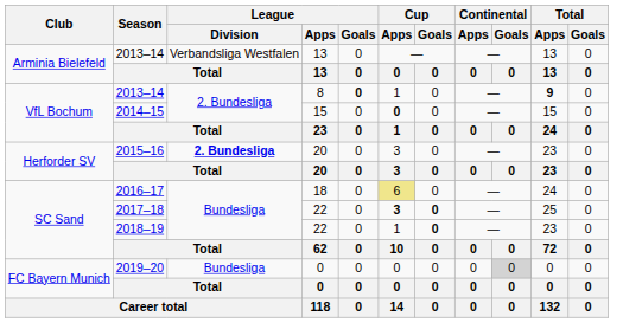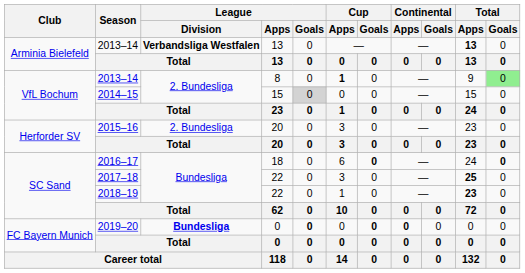2013–14 / 13 | League / Division: normal -> bold
2013–14 / 13 | Total / Apps: normal -> bold
2013–14 / 8 | League / Goals: bold -> normal
2013–14 / 8 | Cup / Apps: normal -> bold
2013–14 / 8 | Total / Apps: bold -> normal
2013–14 / 8 | Total / Goals: no background -> lightgreen background
2014–15 | League / Goals: no background -> lightgrey background
2014–15 | Cup / Apps: bold -> normal
2015–16 | League / Division: bold -> normal
2016–17 | Cup / Apps: khaki background -> no background
2016–17 | Cup / Goals: normal -> bold
2016–17 | Total / Goals: normal -> bold
2017–18 | Cup / Apps: bold -> normal
2017–18 | Cup / Goals: bold -> normal
2017–18 | Total / Apps: normal -> bold
2018–19 | Cup / Goals: bold -> normal
2018–19 | Total / Apps: normal -> bold
2019–20 | League / Division: normal -> bold
2019–20 | League / Goals: normal -> bold
2019–20 | Cup / Goals: normal -> bold
2019–20 | Continental / Apps: normal -> bold
2019–20 | Continental / Goals: lightgrey background -> no background
